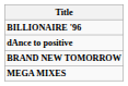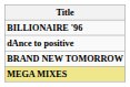row 5 | column 1: no background -> khaki background
